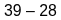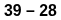row 1 | column 1: normal -> bold
